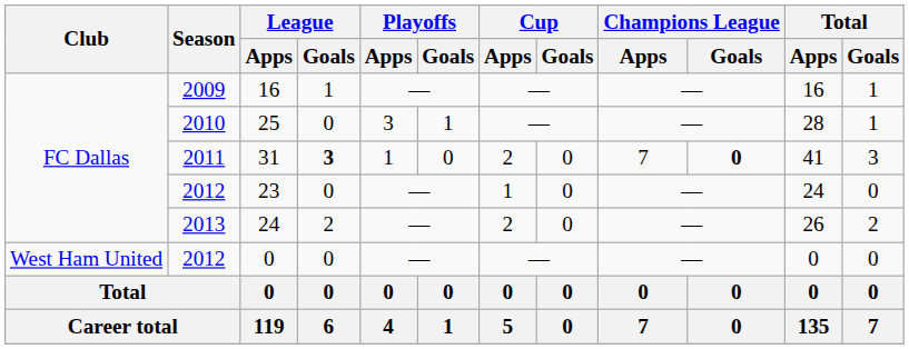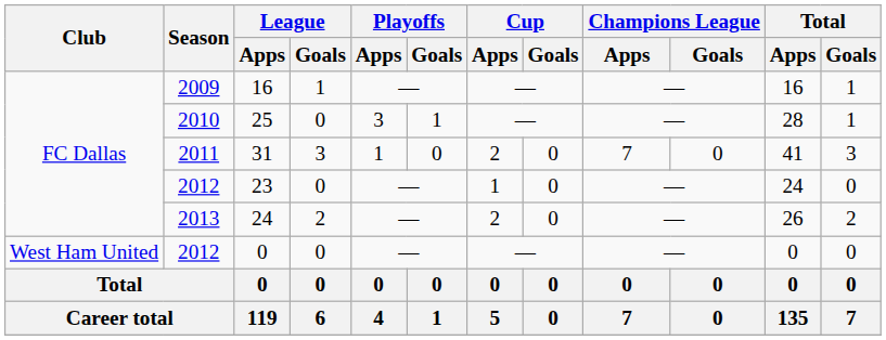31 | League / Goals: bold -> normal
31 | Champions League / Goals: bold -> normal
